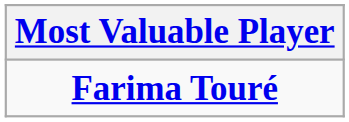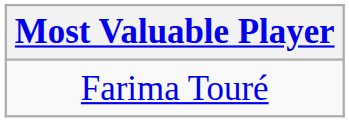row 2 | column 1: bold -> normal
